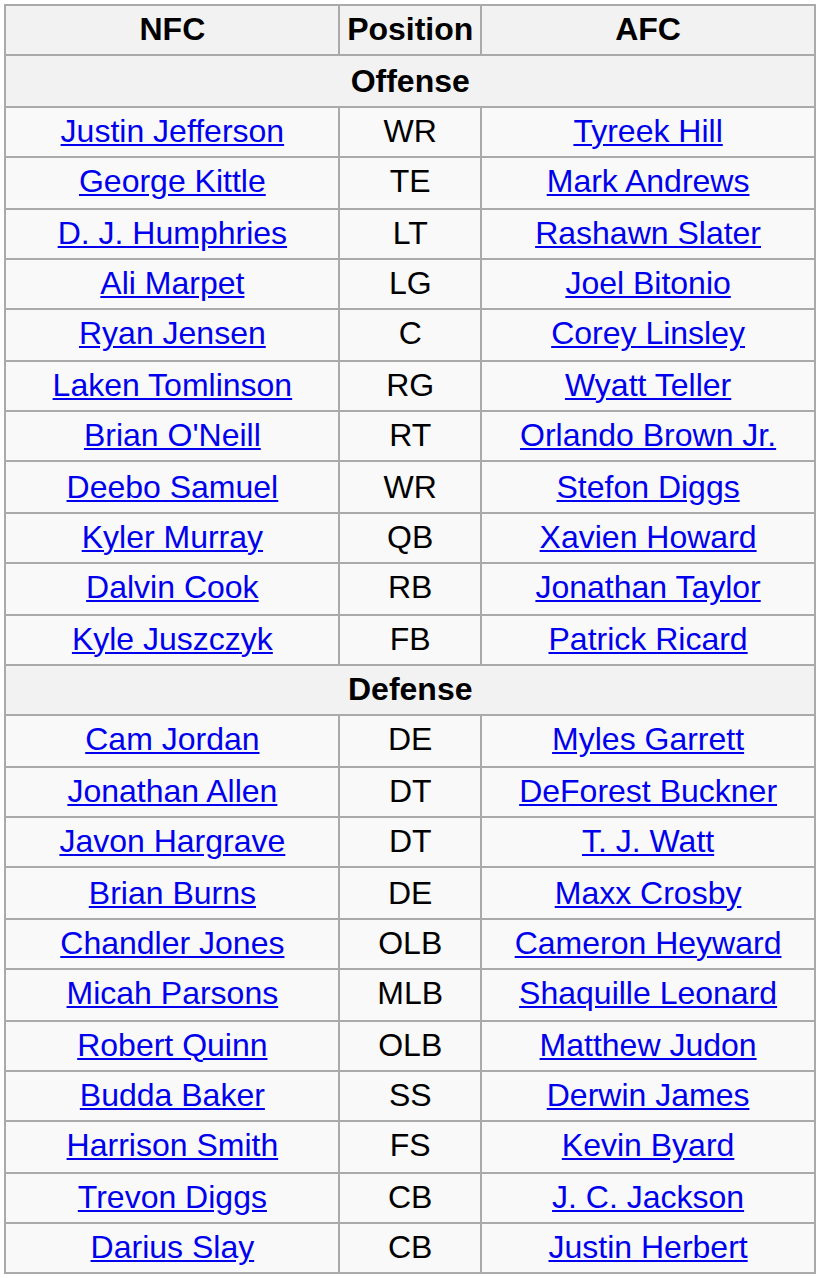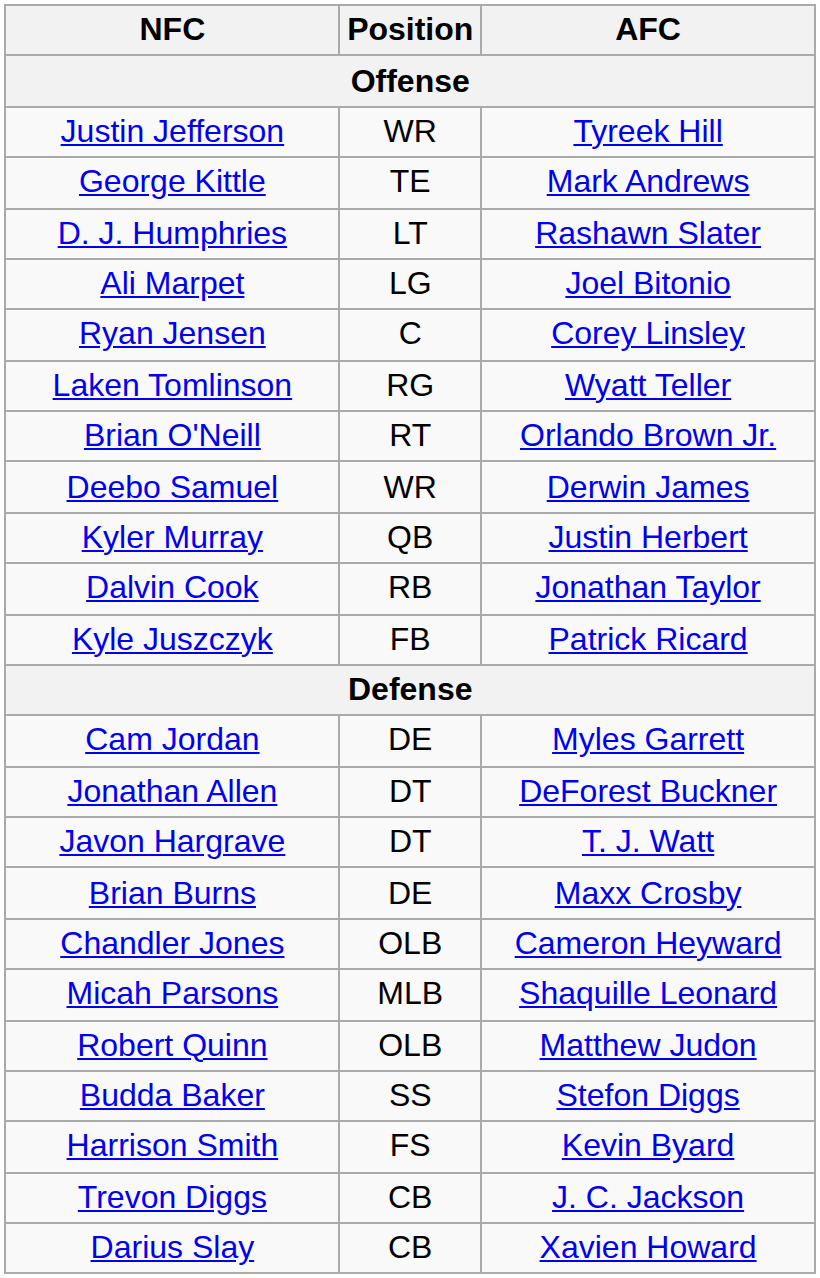Deebo Samuel | AFC: Stefon Diggs -> Derwin James
Kyler Murray | AFC: Xavien Howard -> Justin Herbert
Budda Baker | AFC: Derwin James -> Stefon Diggs
Darius Slay | AFC: Justin Herbert -> Xavien Howard
